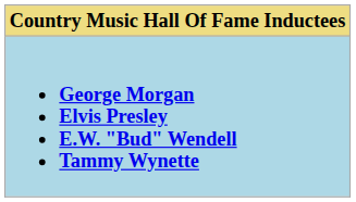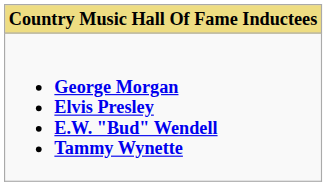row 2 | column 1: lightblue background -> no background
